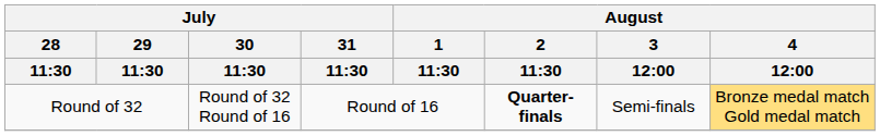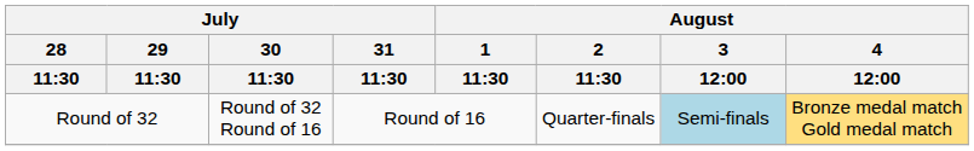Round of 32 | August / 2 / 11:30: bold -> normal
Round of 32 | August / 3 / 12:00: no background -> lightblue background
